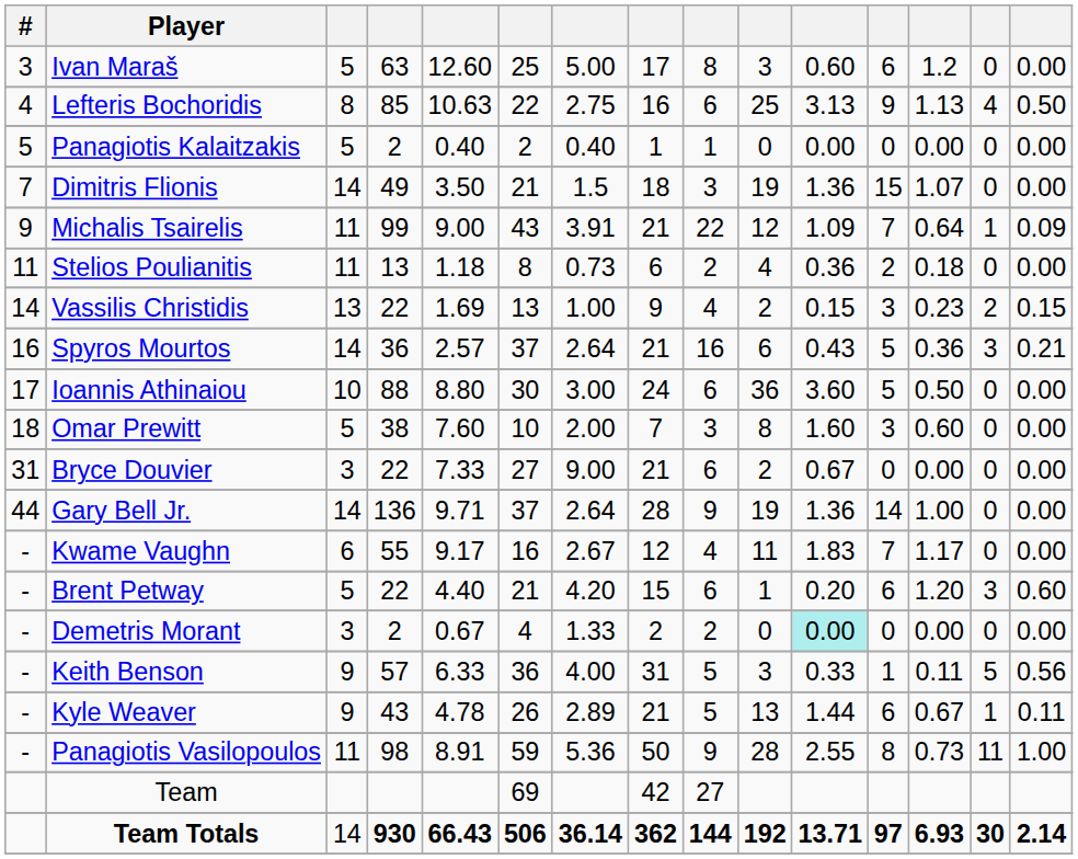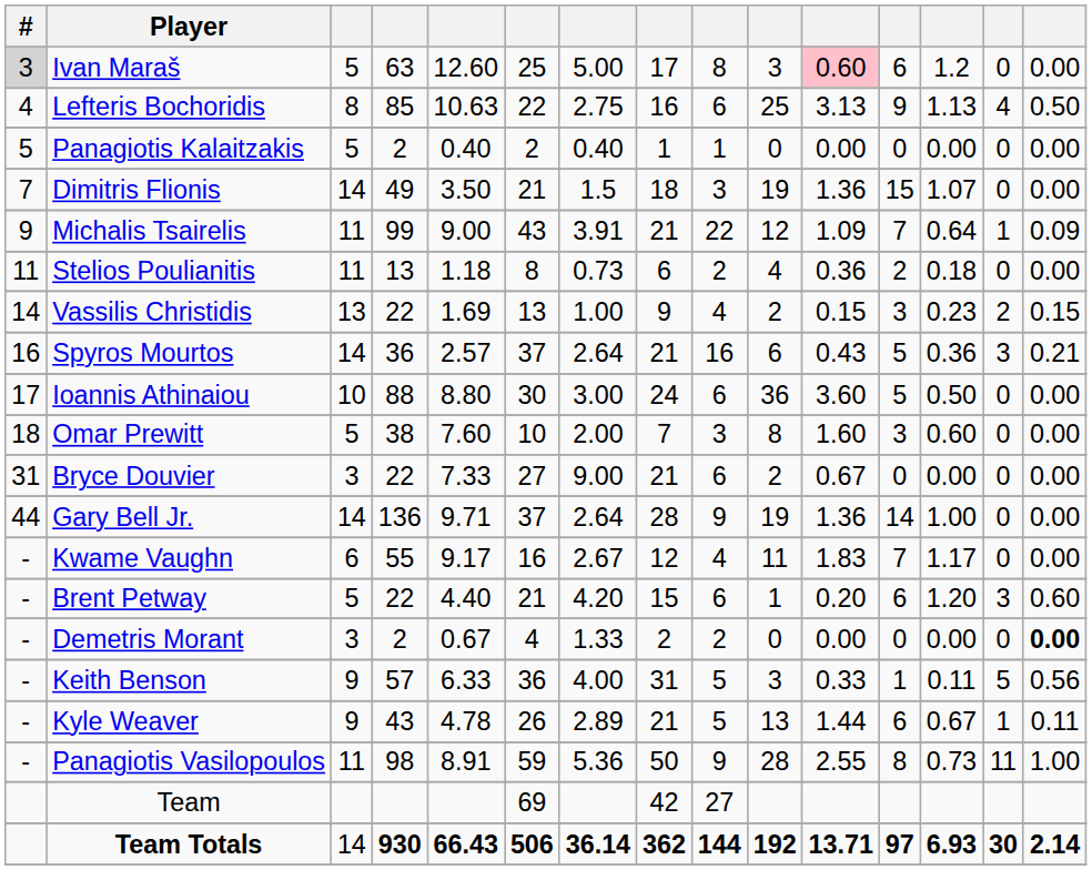Ivan Maraš | #: no background -> lightgrey background
Ivan Maraš | column 11: no background -> pink background
Demetris Morant | column 11: paleturquoise background -> no background
Demetris Morant | column 15: normal -> bold
